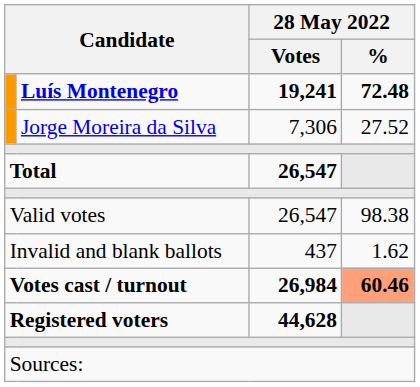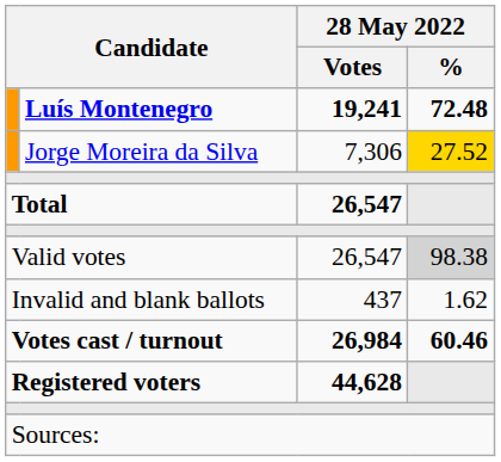Jorge Moreira da Silva | 28 May 2022 / %: no background -> gold background
Valid votes | 28 May 2022 / %: no background -> lightgrey background
Votes cast / turnout | 28 May 2022 / %: lightsalmon background -> no background
